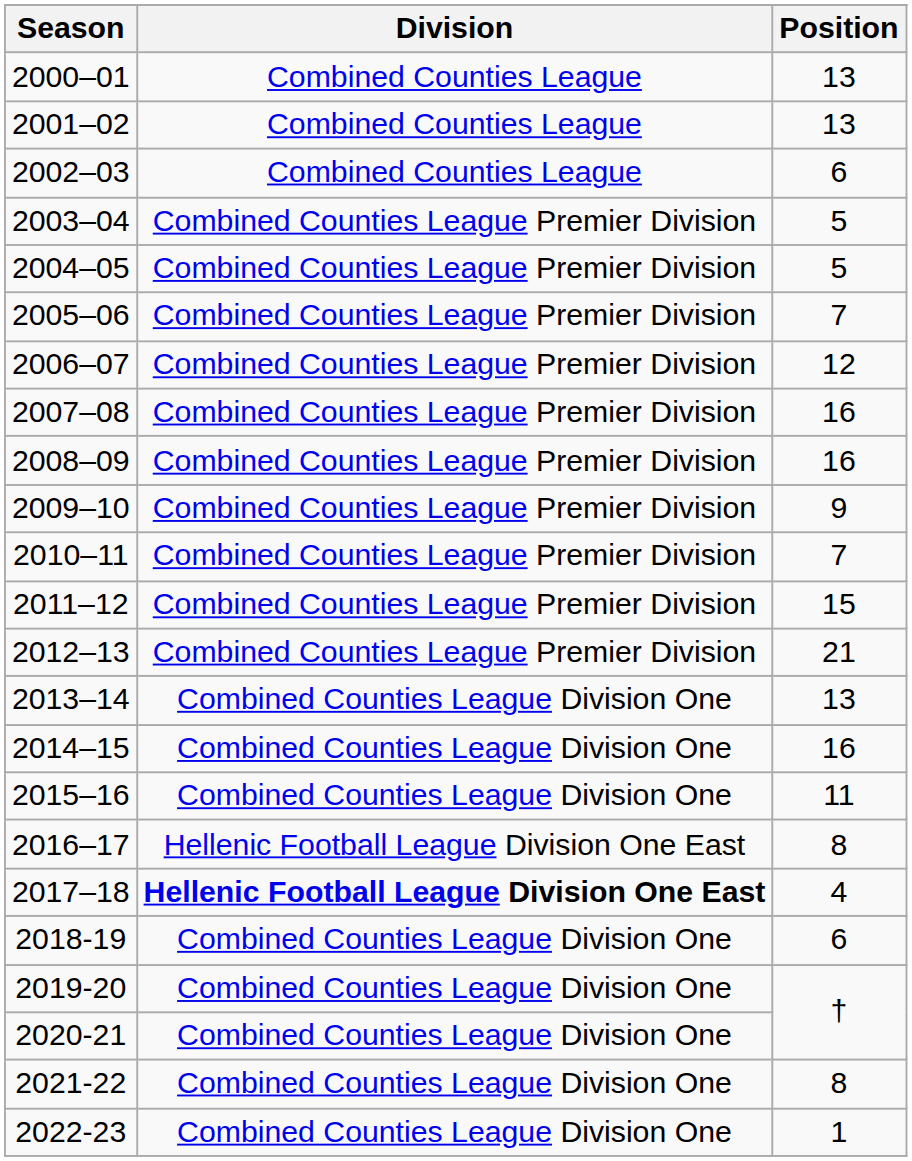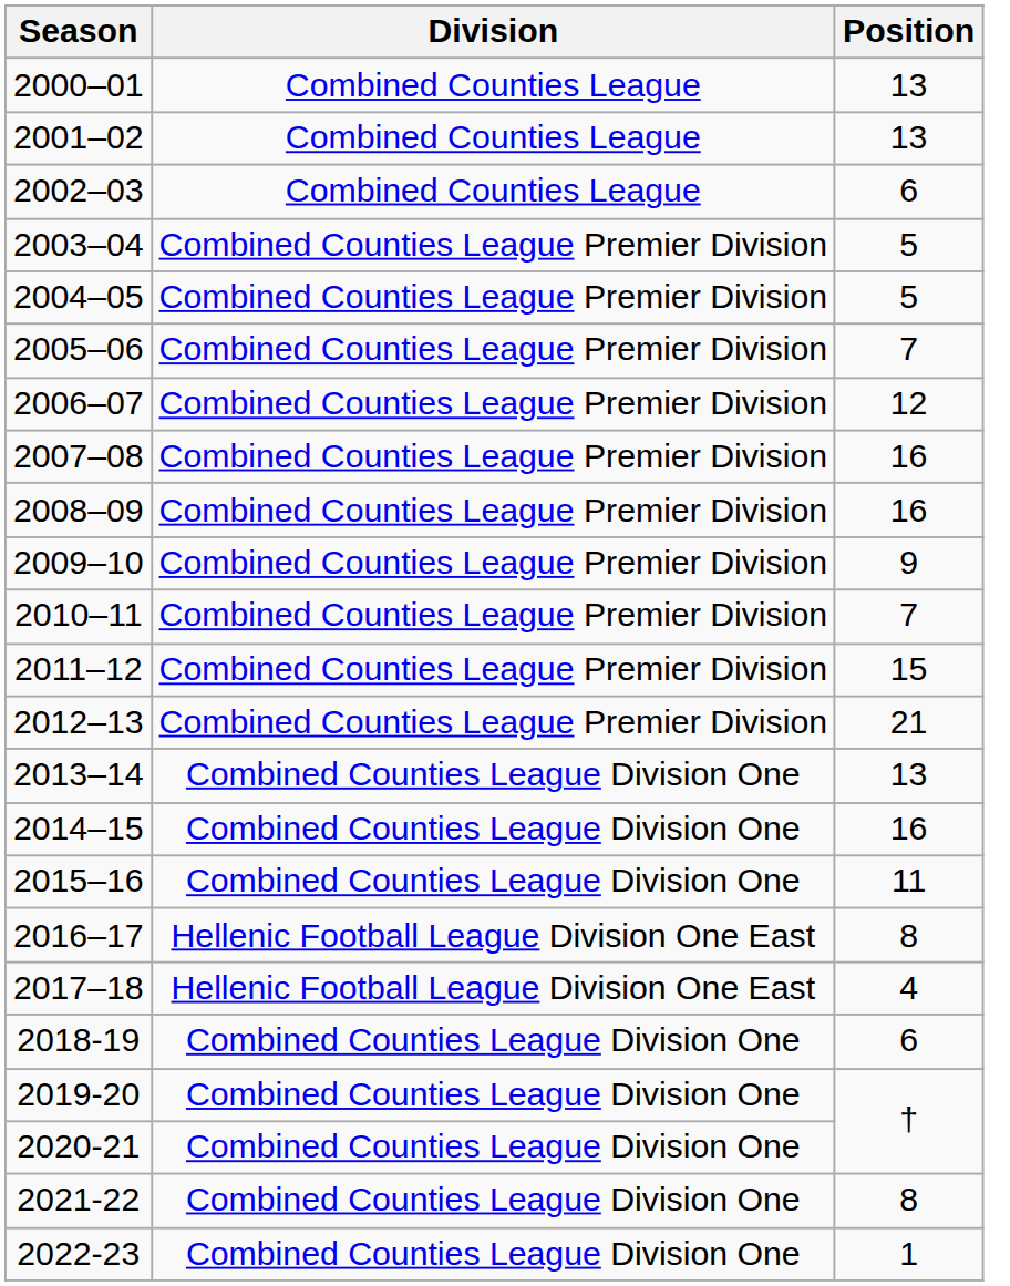2017–18 | Division: bold -> normal
